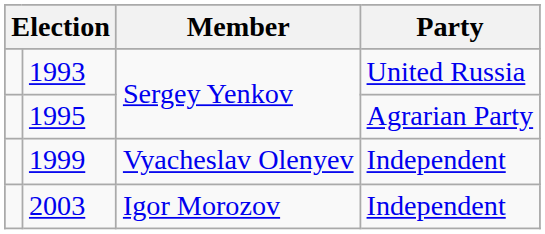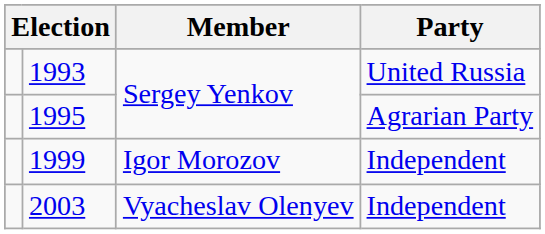1999 | Member: Vyacheslav Olenyev -> Igor Morozov
2003 | Member: Igor Morozov -> Vyacheslav Olenyev
